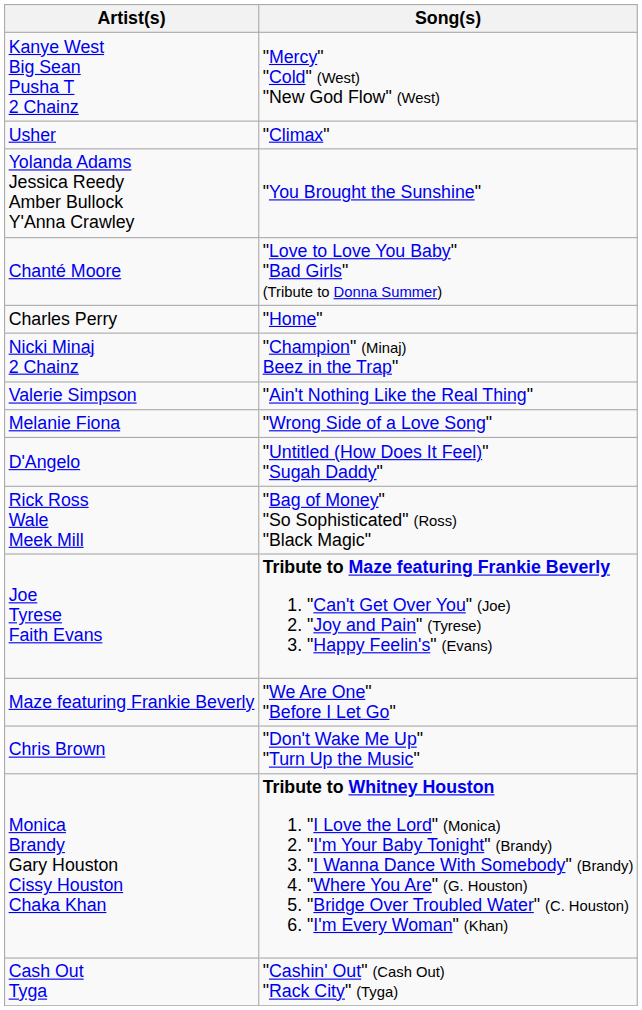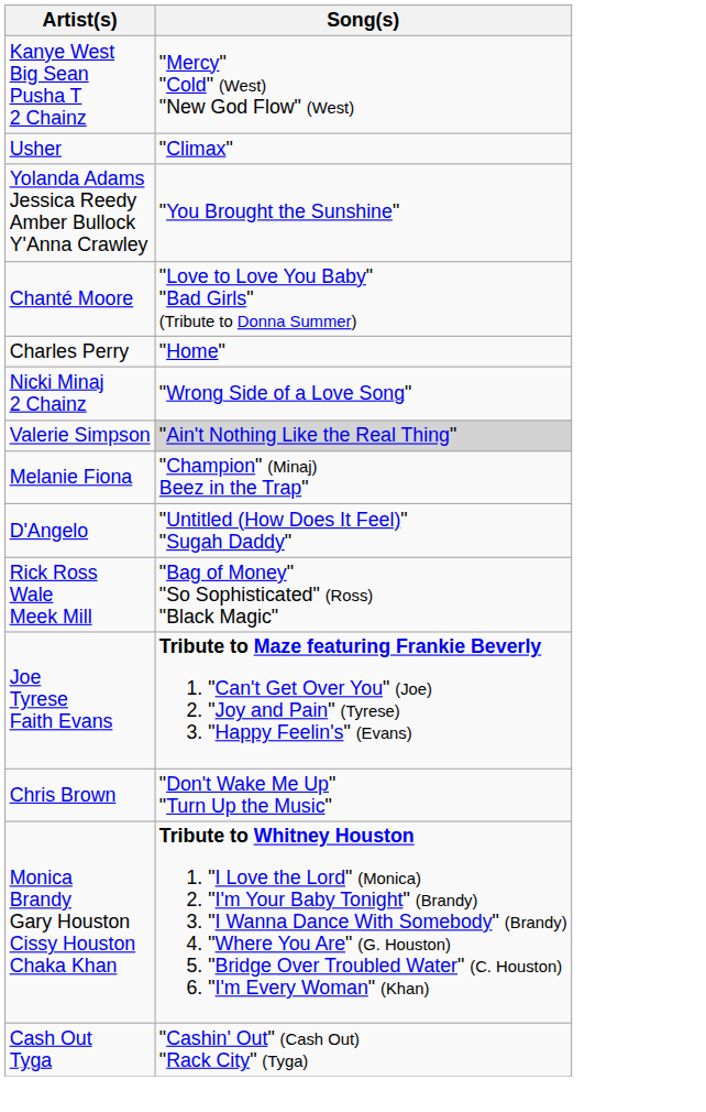Nicki Minaj 2 Chainz | Song(s): "Champion" (Minaj) Beez in the Trap" -> "Wrong Side of a Love Song"
Valerie Simpson | Song(s): no background -> lightgrey background
Melanie Fiona | Song(s): "Wrong Side of a Love Song" -> "Champion" (Minaj) Beez in the Trap"
- row: Maze featuring Frankie Beverly | "We Are One" "Before I Let Go"
